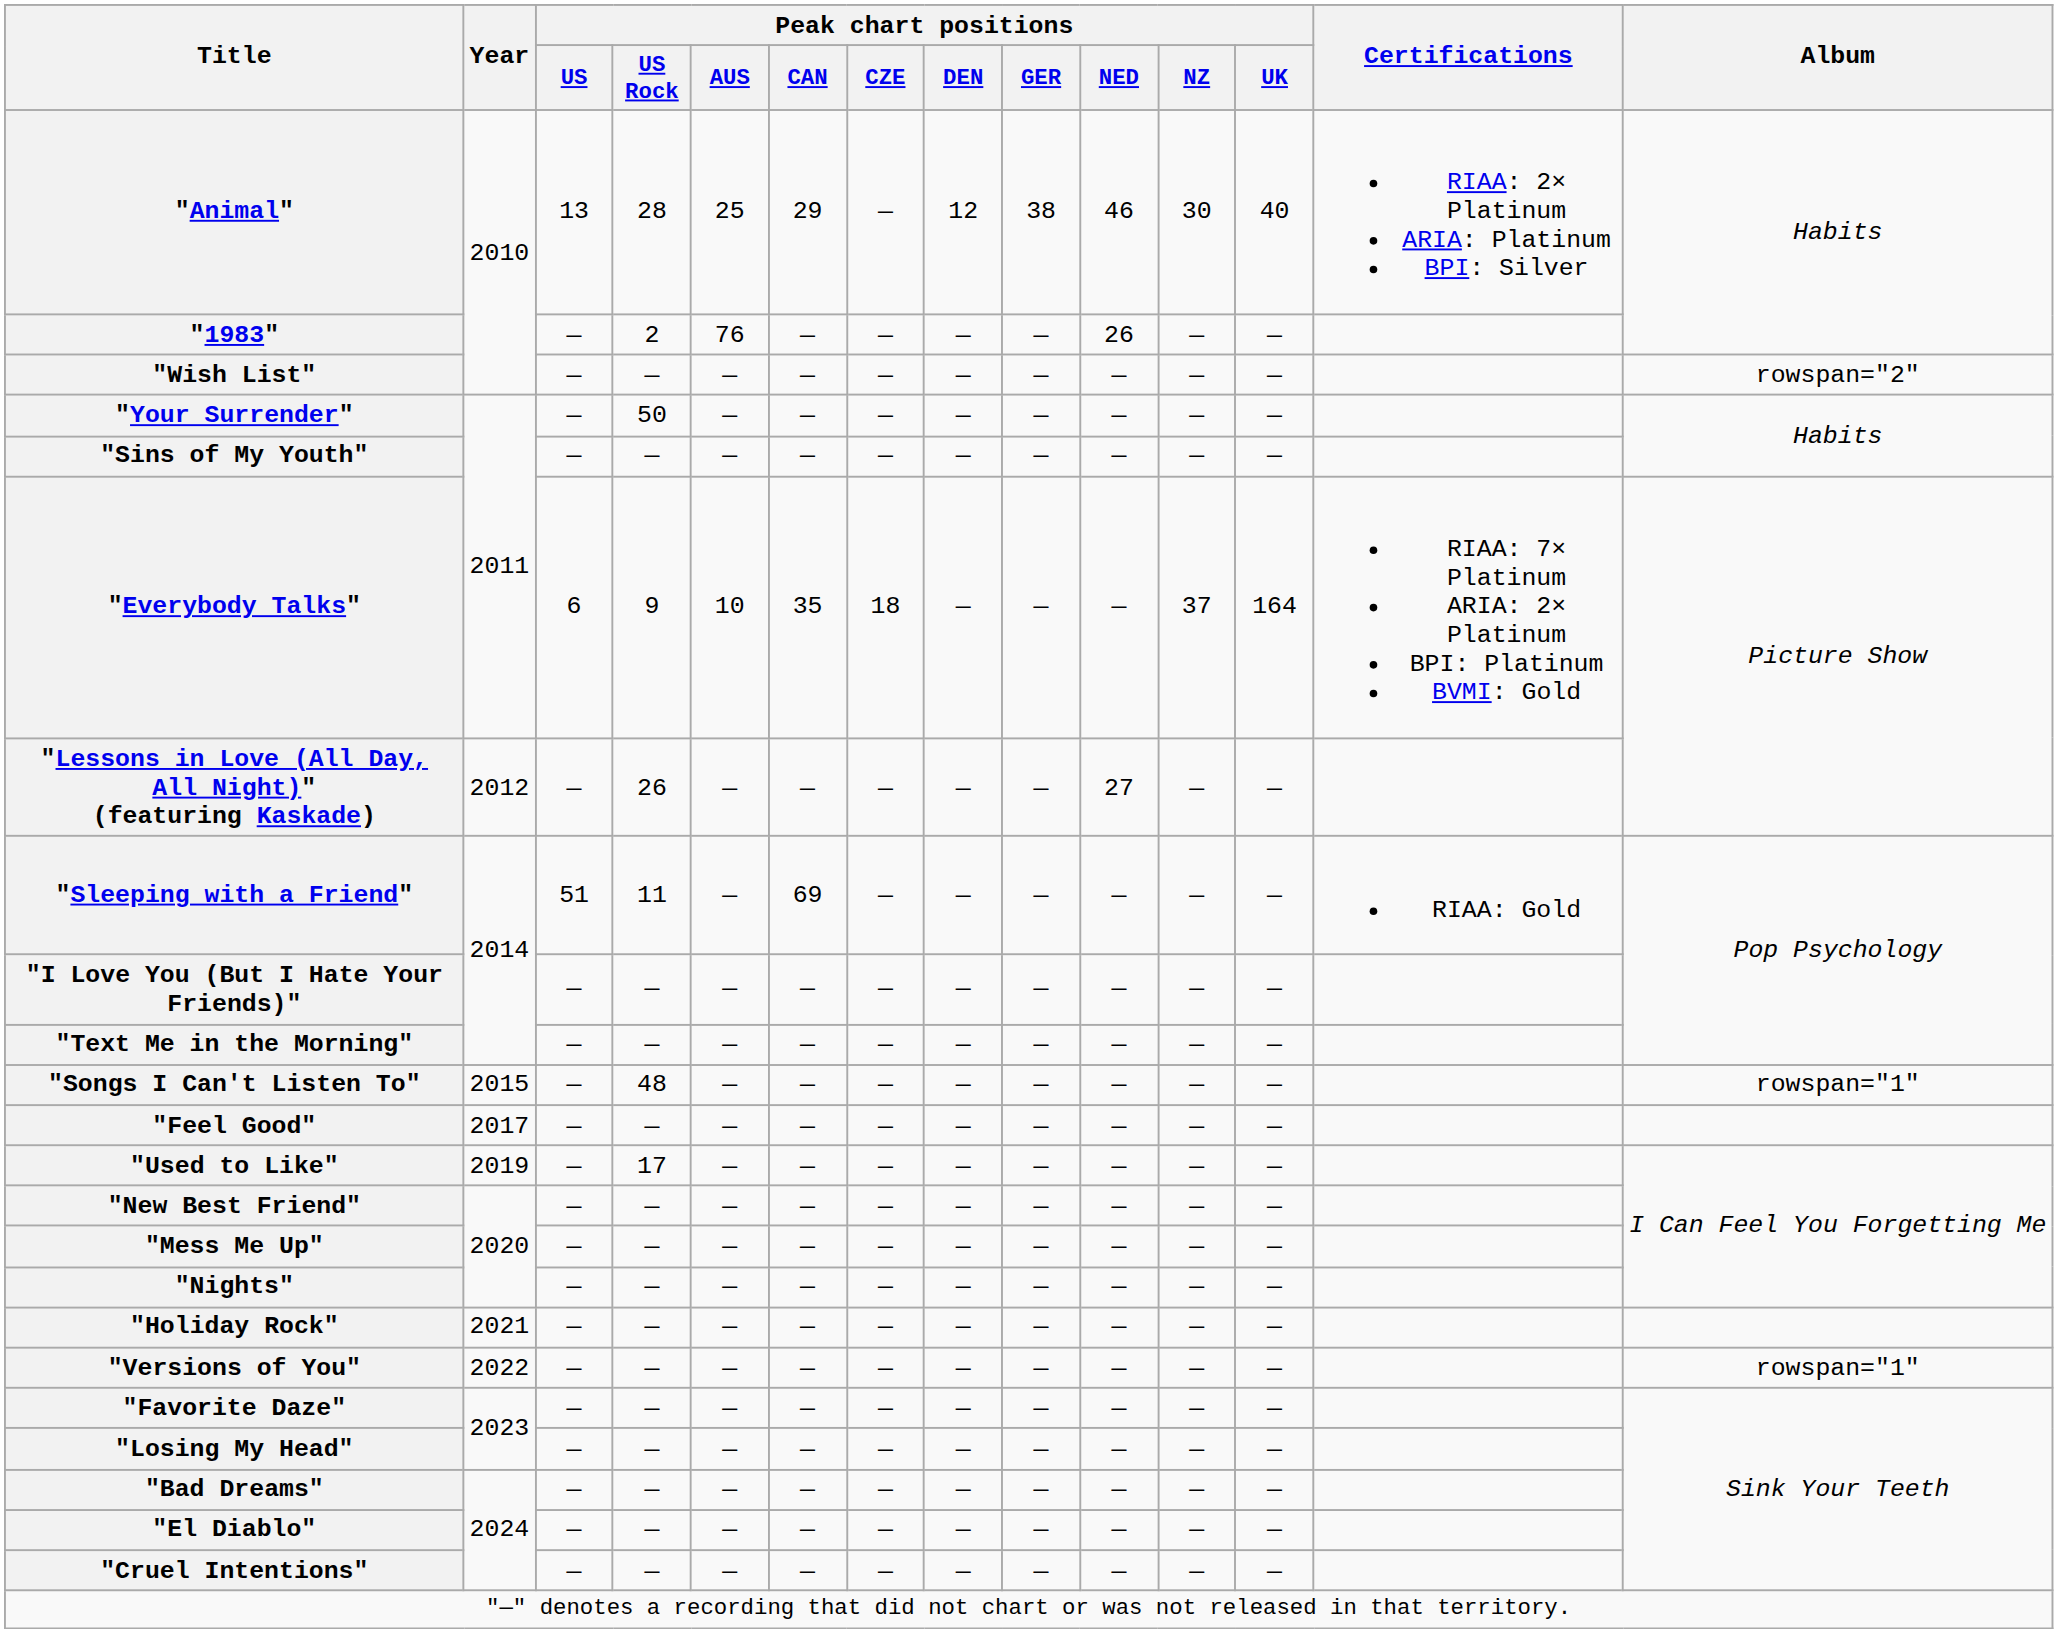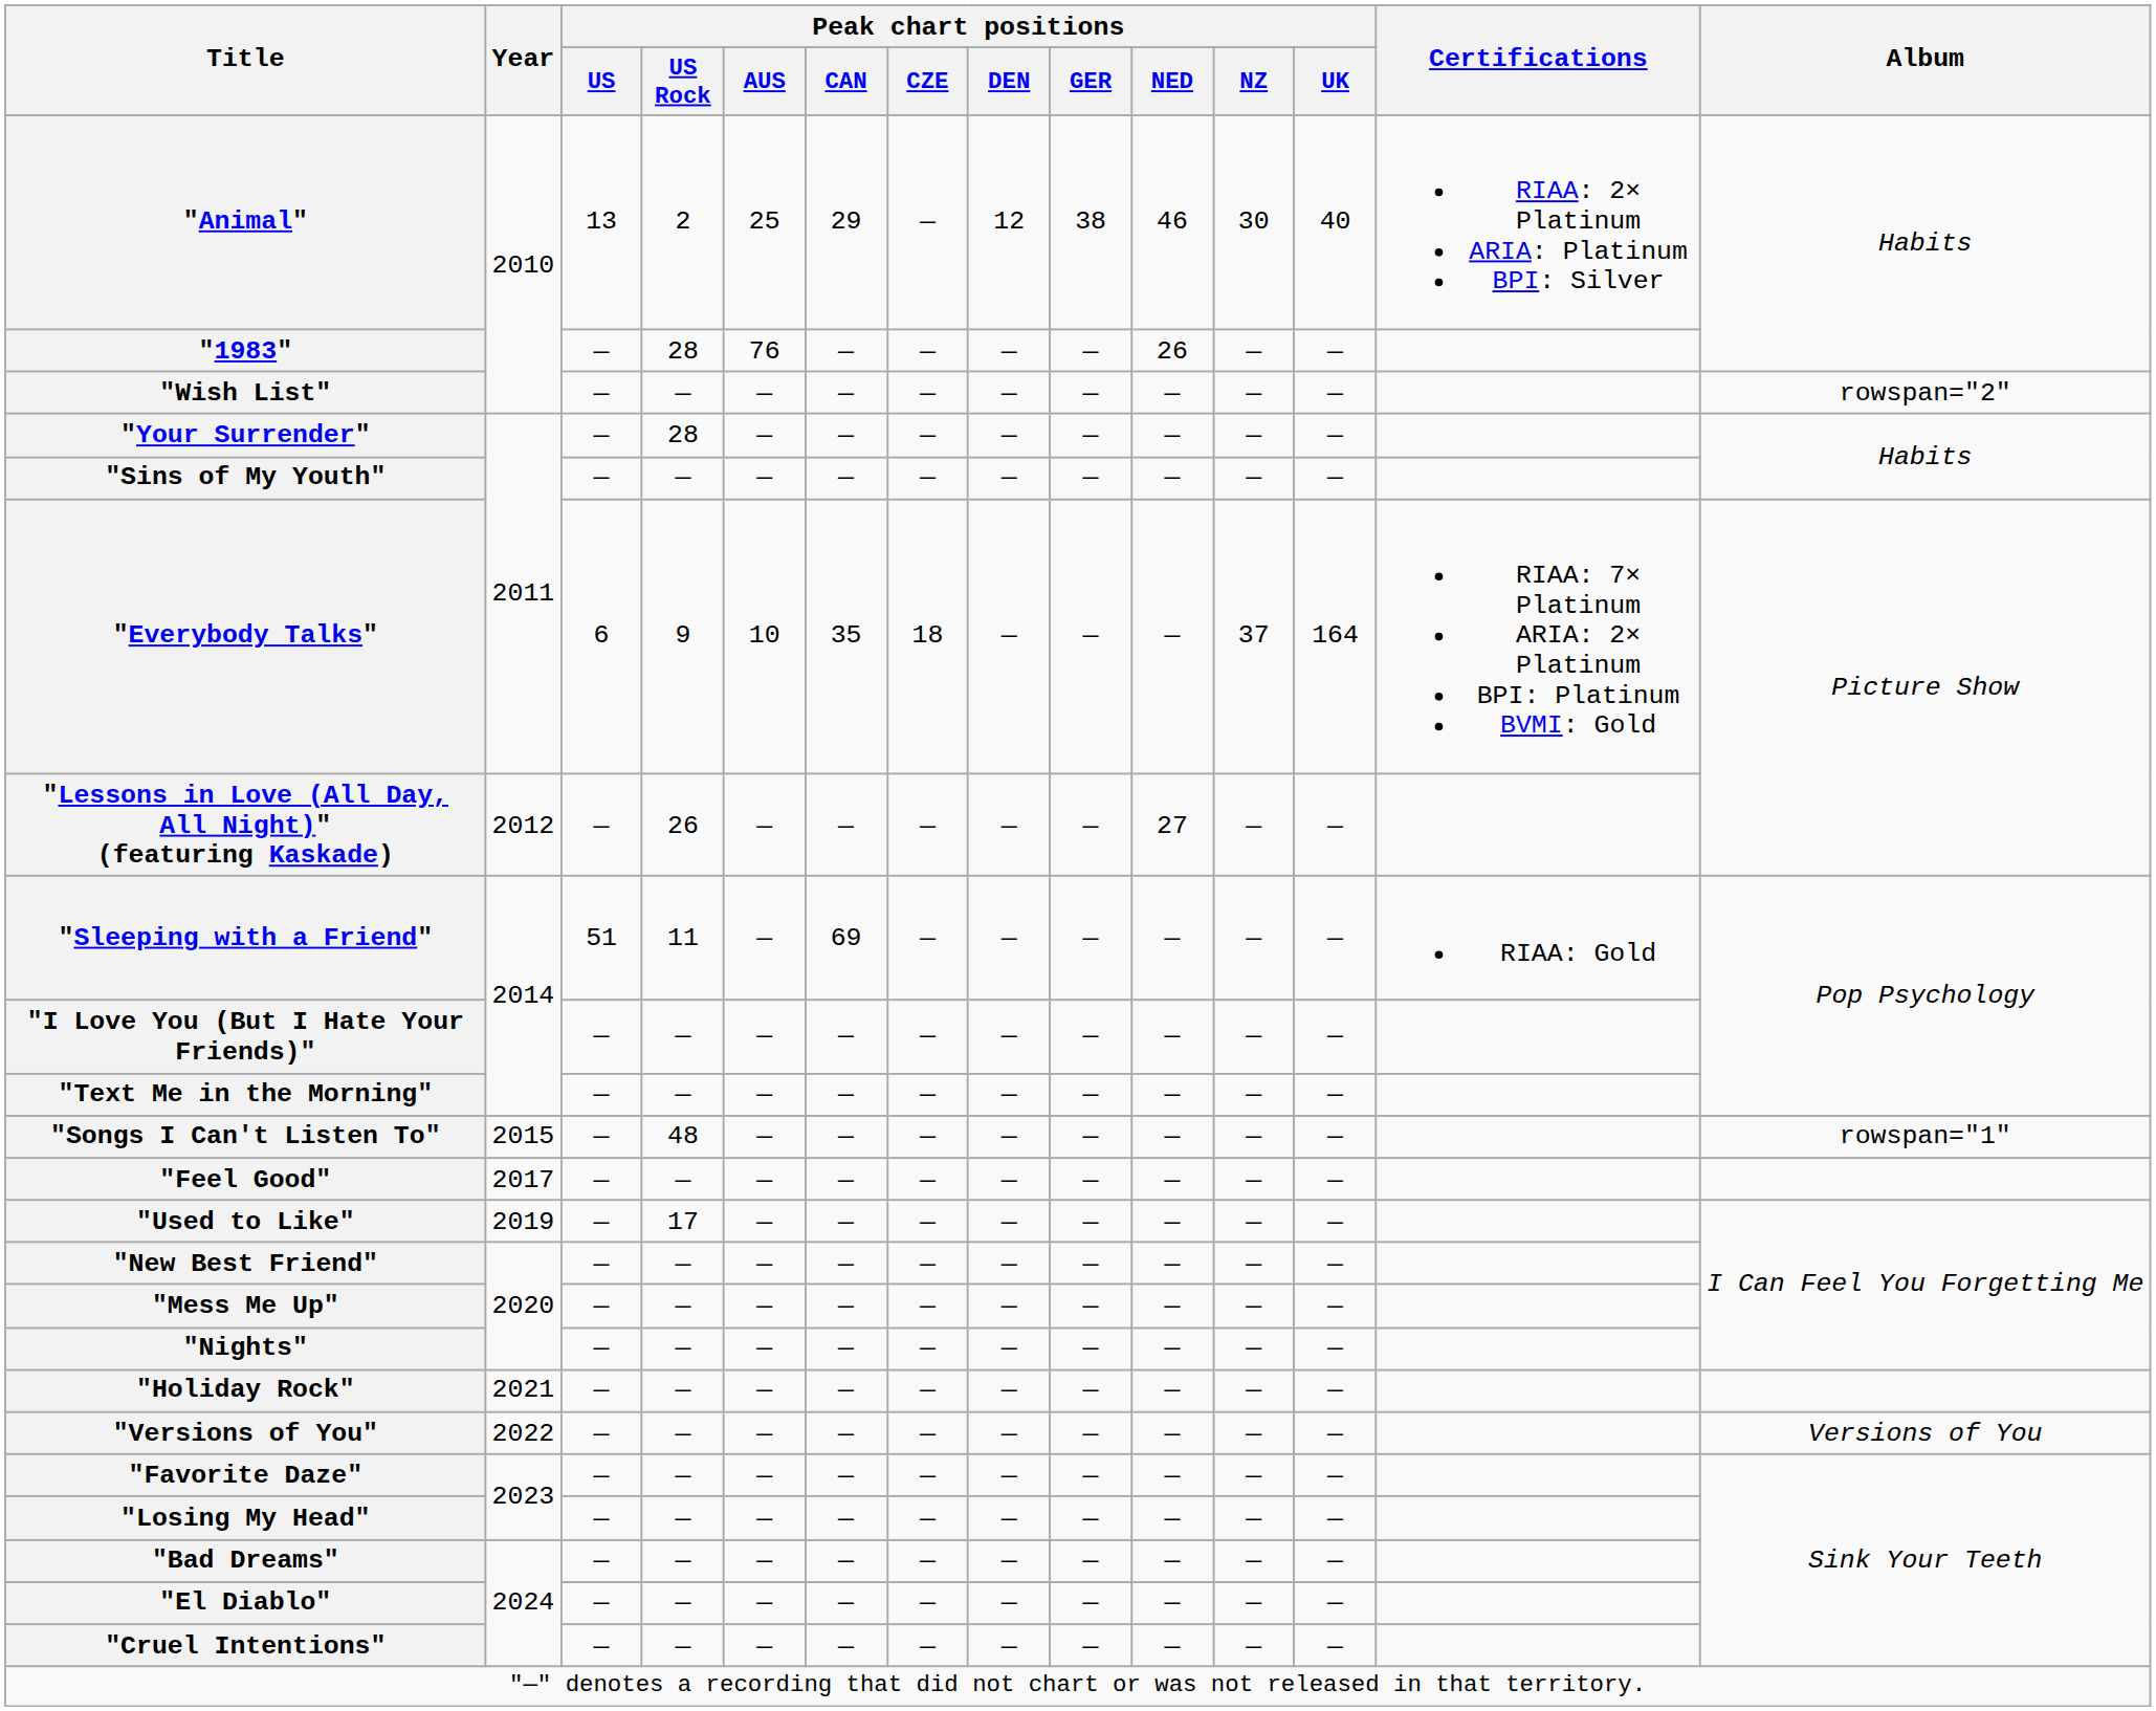"Animal" | Peak chart positions / US Rock: 28 -> 2
"1983" | Peak chart positions / US Rock: 2 -> 28
"Your Surrender" | Peak chart positions / US Rock: 50 -> 28
"Versions of You" | Album: rowspan="1" -> Versions of You
